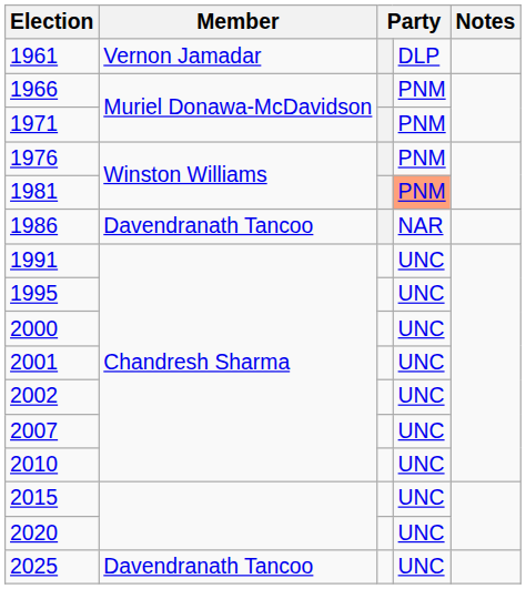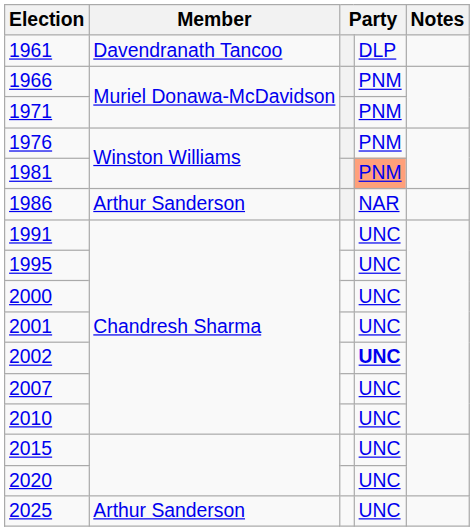1961 | Member: Vernon Jamadar -> Davendranath Tancoo
1986 | Member: Davendranath Tancoo -> Arthur Sanderson
2002 | column 4: normal -> bold
2025 | Member: Davendranath Tancoo -> Arthur Sanderson
